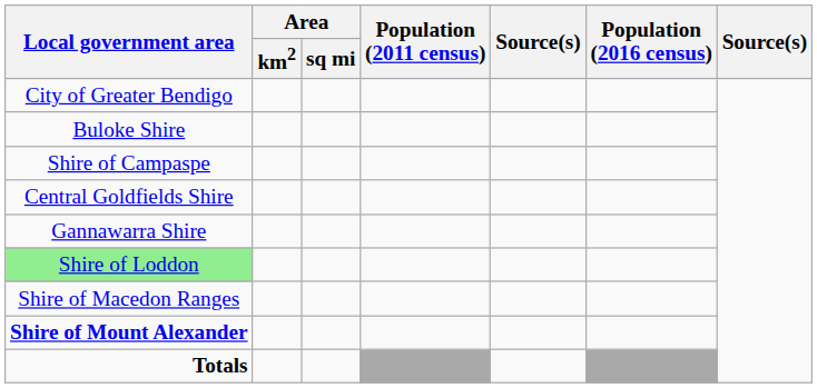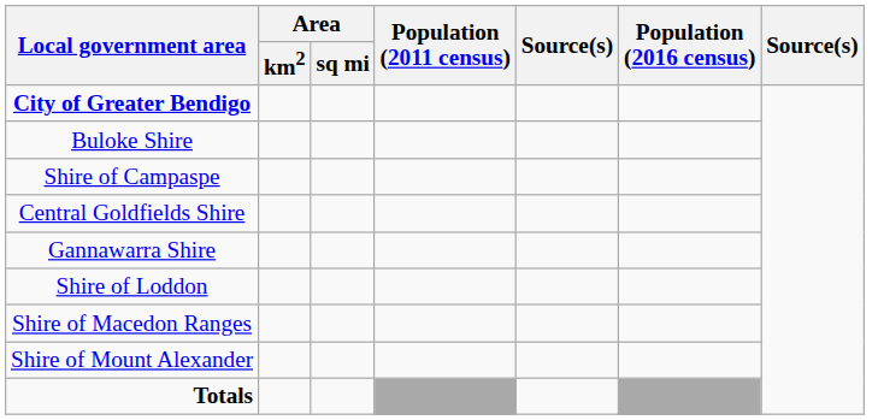City of Greater Bendigo | Local government area: normal -> bold
Shire of Loddon | Local government area: lightgreen background -> no background
Shire of Mount Alexander | Local government area: bold -> normal
